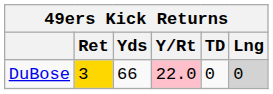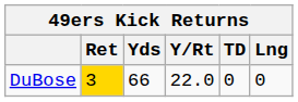DuBose | Y/Rt: pink background -> no background
DuBose | Lng: lightgrey background -> no background
